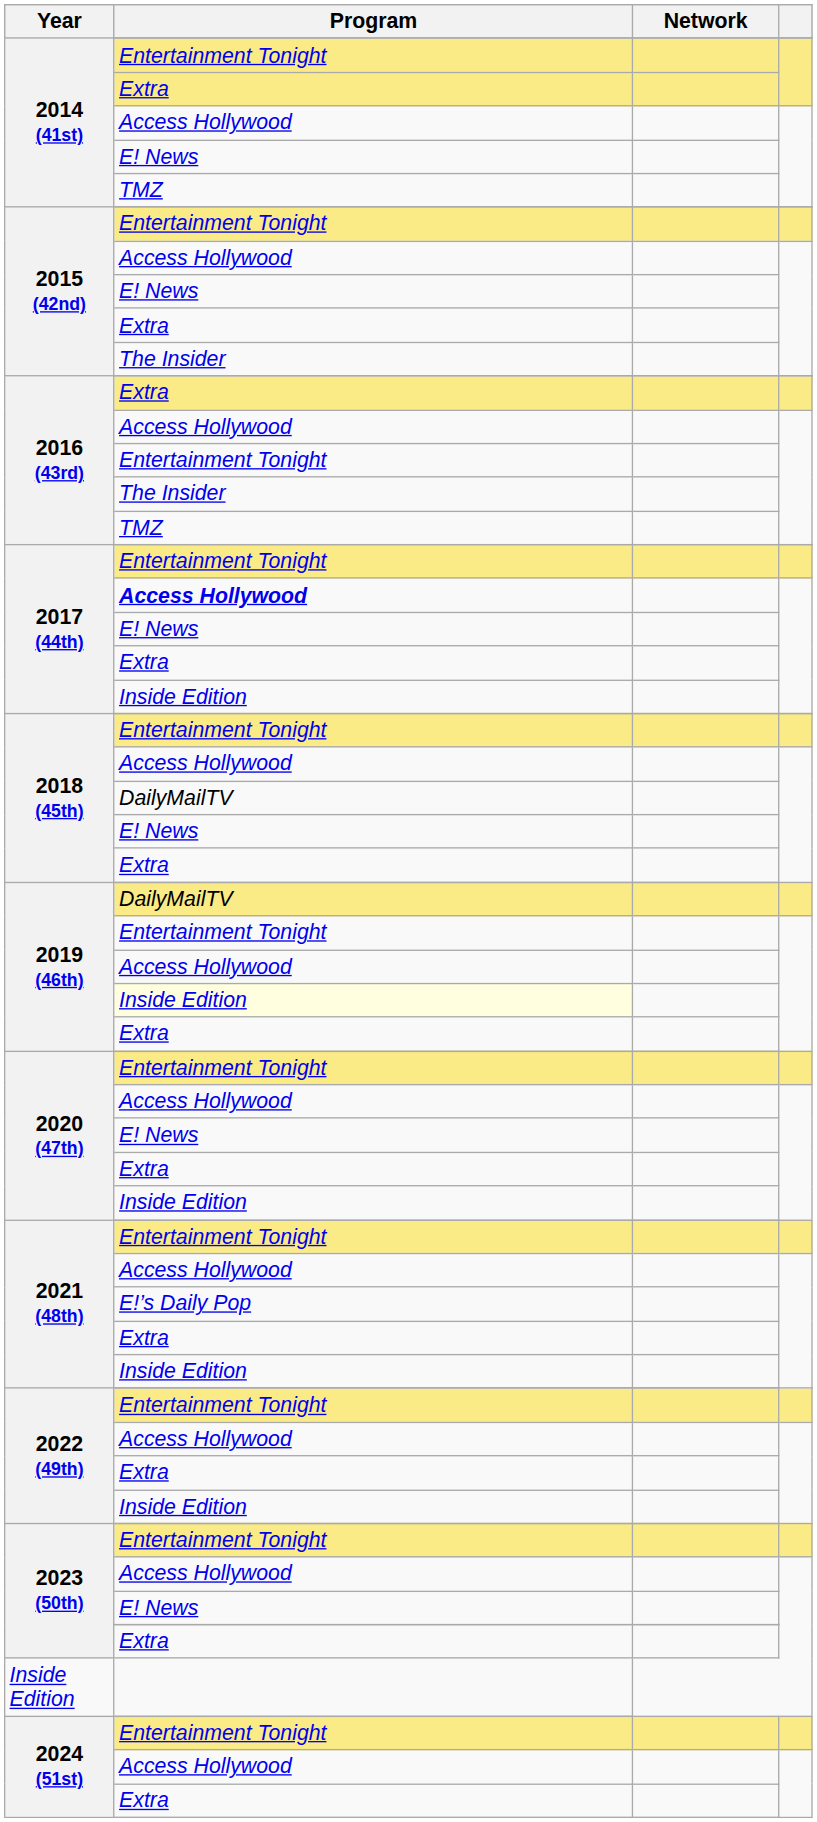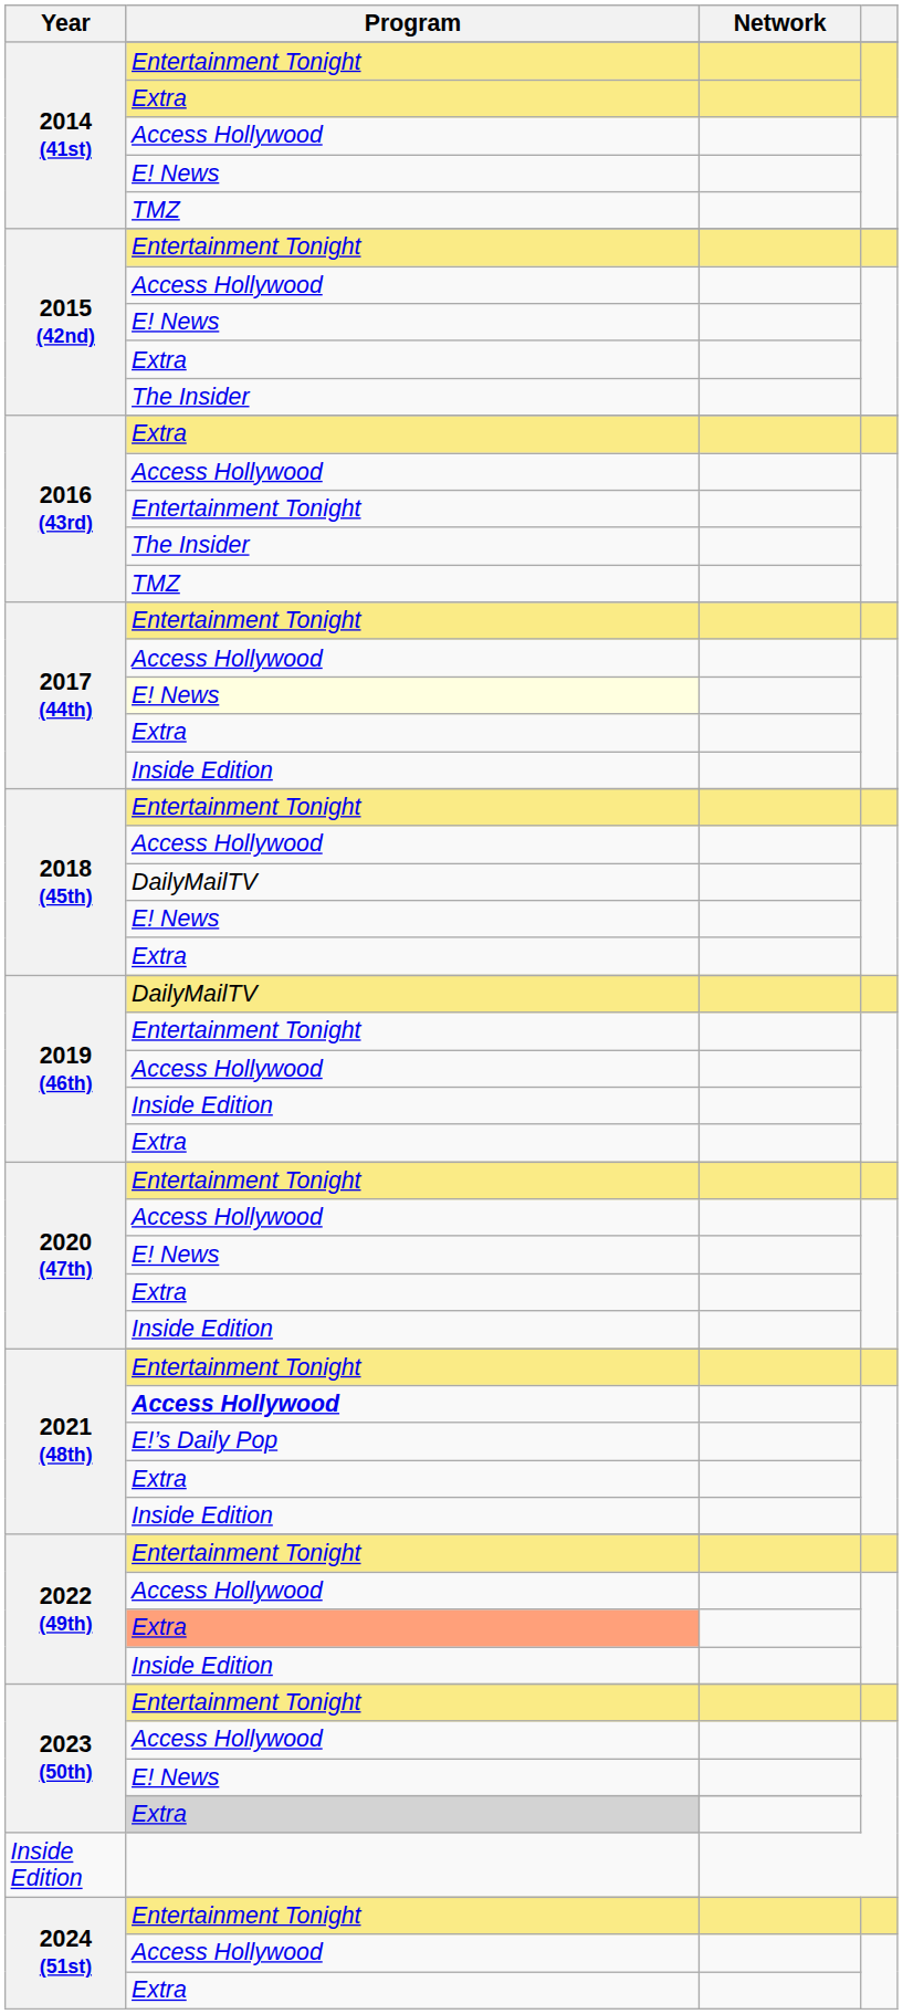2017 (44th) / Access Hollywood | Program: bold -> normal
2017 (44th) / E! News | Program: no background -> lightyellow background
2019 (46th) / Inside Edition | Program: lightyellow background -> no background
2021 (48th) / Access Hollywood | Program: normal -> bold
2022 (49th) / Extra | Program: no background -> lightsalmon background
2023 (50th) / Extra | Program: no background -> lightgrey background
